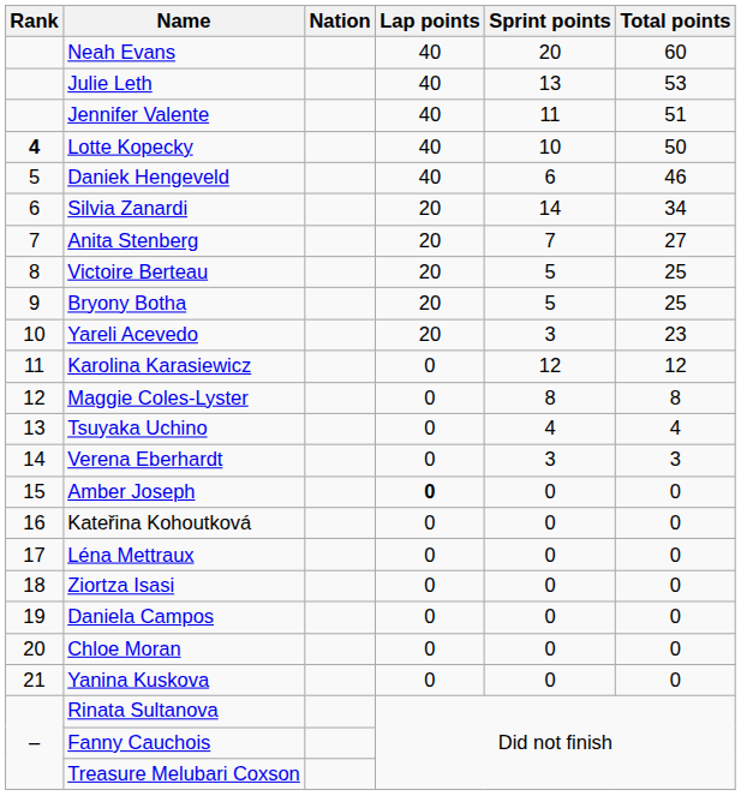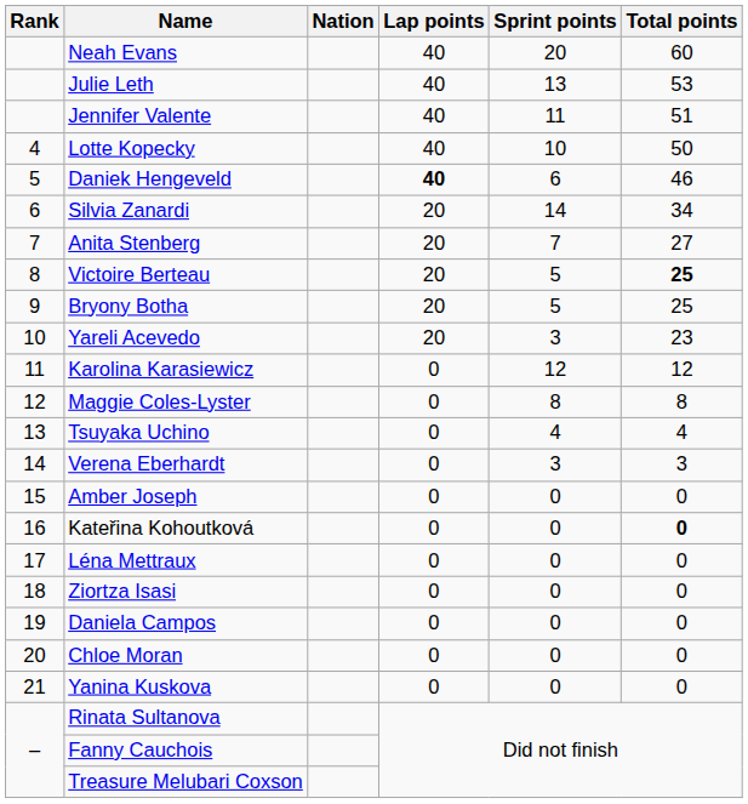Lotte Kopecky | Rank: bold -> normal
Daniek Hengeveld | Lap points: normal -> bold
Victoire Berteau | Total points: normal -> bold
Amber Joseph | Lap points: bold -> normal
Kateřina Kohoutková | Total points: normal -> bold
